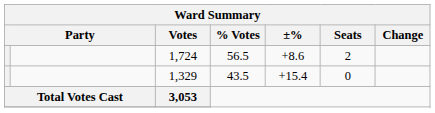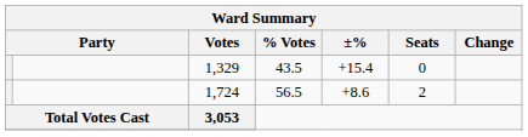rows swapped: 1,724 <-> 1,329
